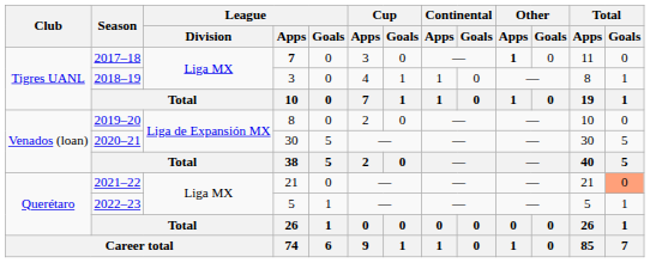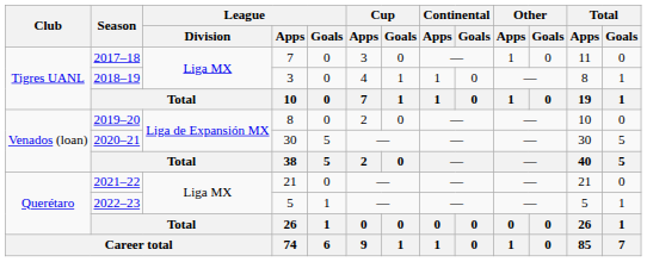2017–18 | League / Apps: bold -> normal
2017–18 | Other / Apps: bold -> normal
2021–22 | Total / Goals: lightsalmon background -> no background
